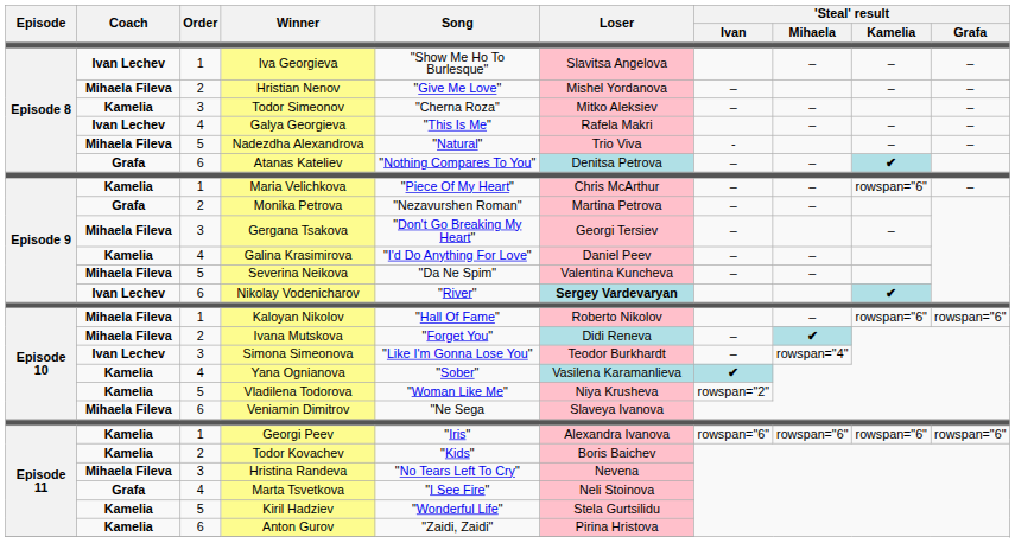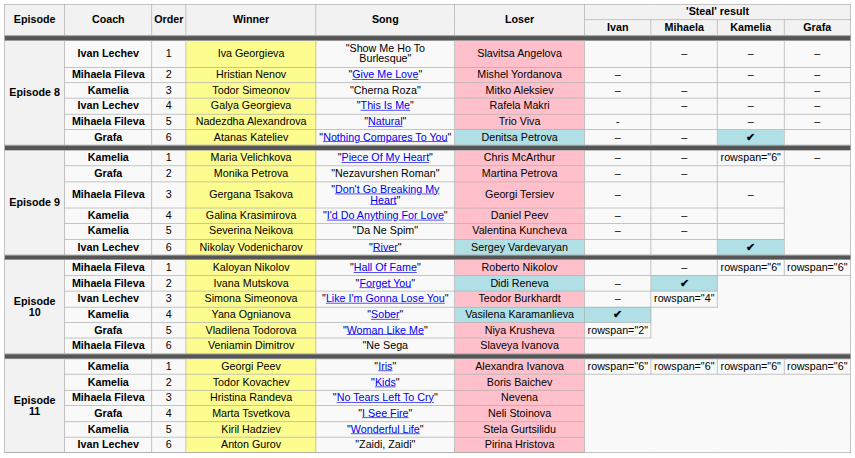Severina Neikova | Coach: Mihaela Fileva -> Kamelia
Nikolay Vodenicharov | Loser: bold -> normal
Vladilena Todorova | Coach: Kamelia -> Grafa
Anton Gurov | Coach: Kamelia -> Ivan Lechev
